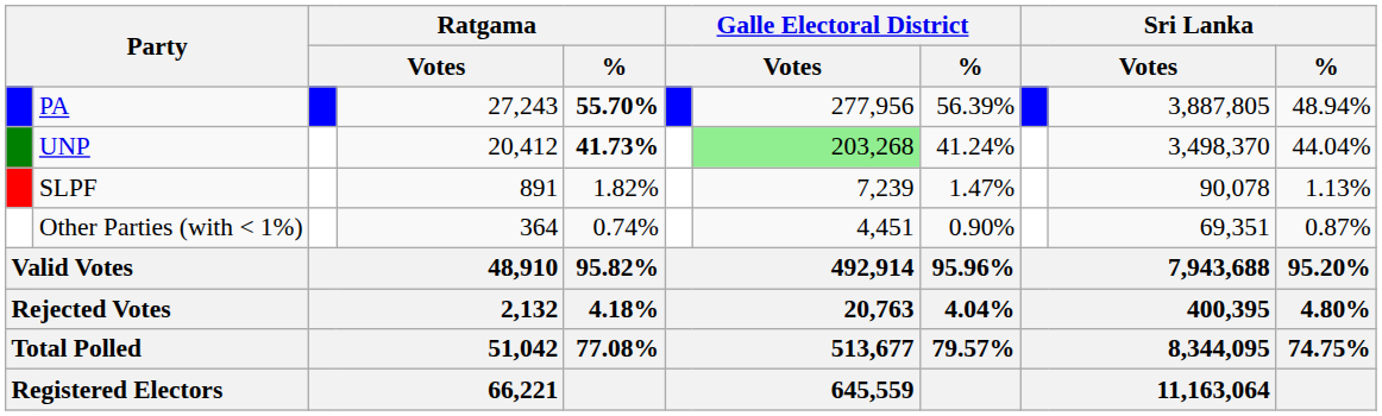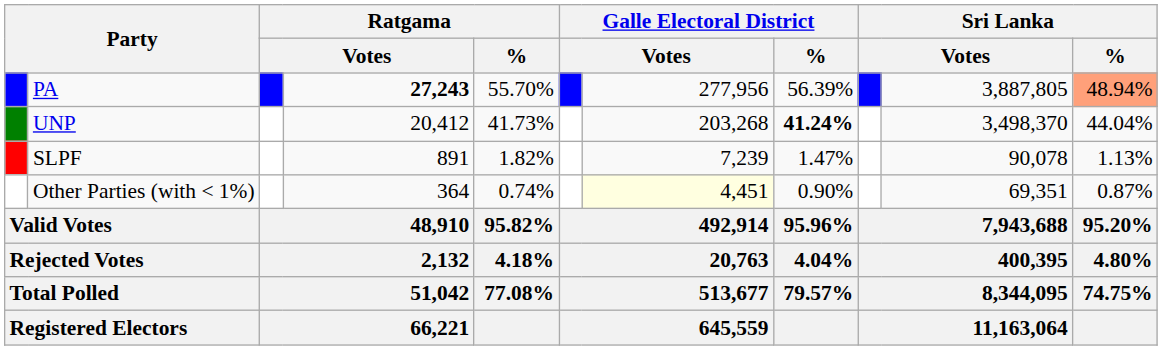PA | column 4: normal -> bold
PA | Ratgama / %: bold -> normal
PA | Sri Lanka / %: no background -> lightsalmon background
UNP | Ratgama / %: bold -> normal
UNP | column 7: lightgreen background -> no background
UNP | Galle Electoral District / %: normal -> bold
Other Parties (with < 1%) | column 7: no background -> lightyellow background
